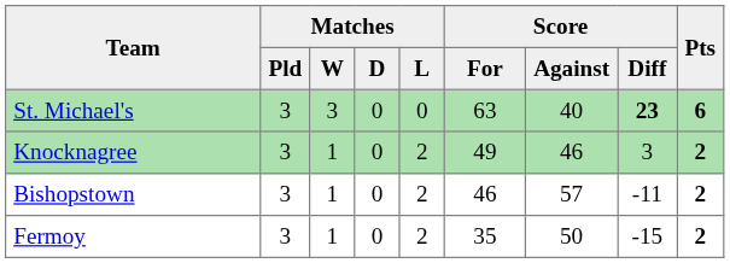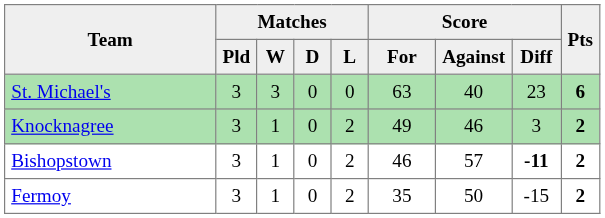St. Michael's | Score / Diff: bold -> normal
Bishopstown | Score / Diff: normal -> bold
